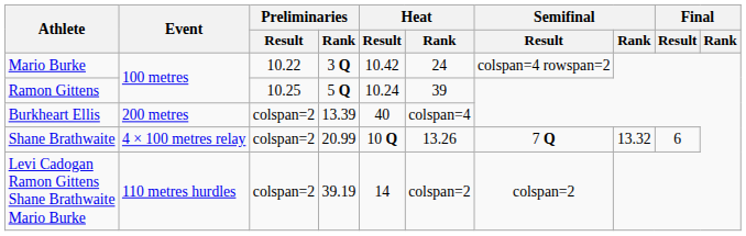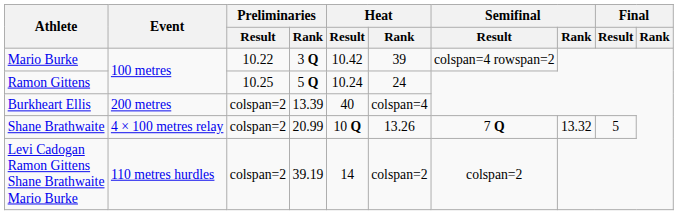Mario Burke | Heat / Rank: 24 -> 39
Ramon Gittens | Heat / Rank: 39 -> 24
Shane Brathwaite | Final / Result: 6 -> 5
